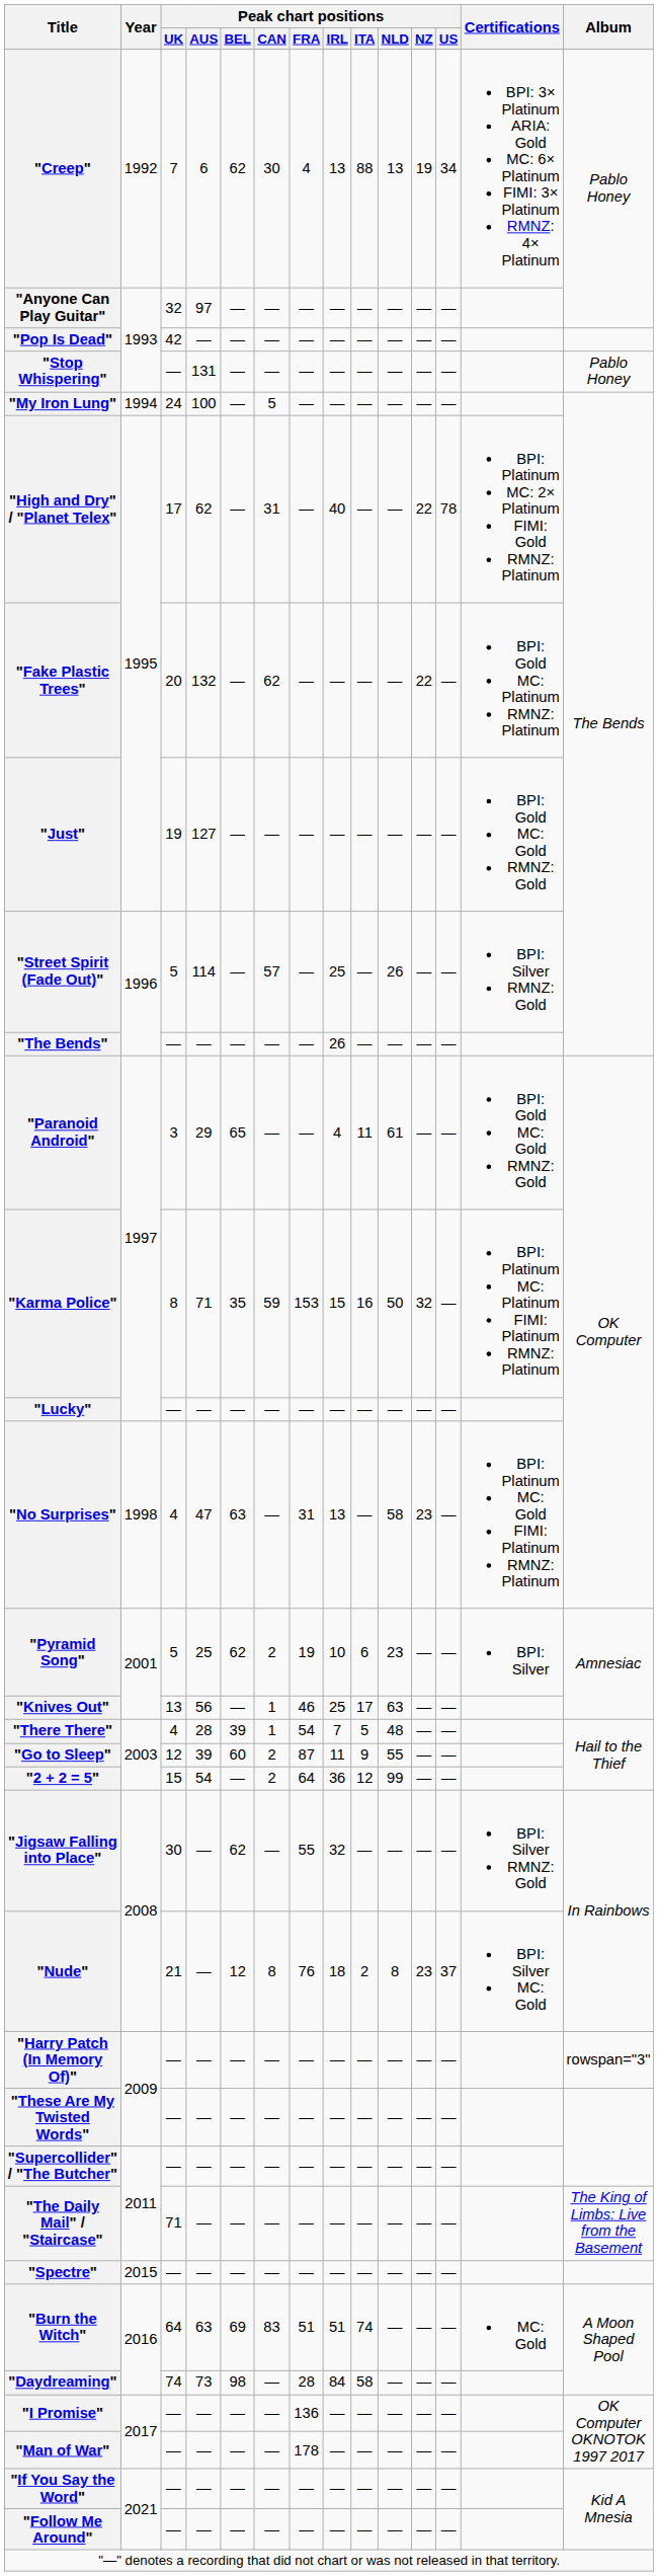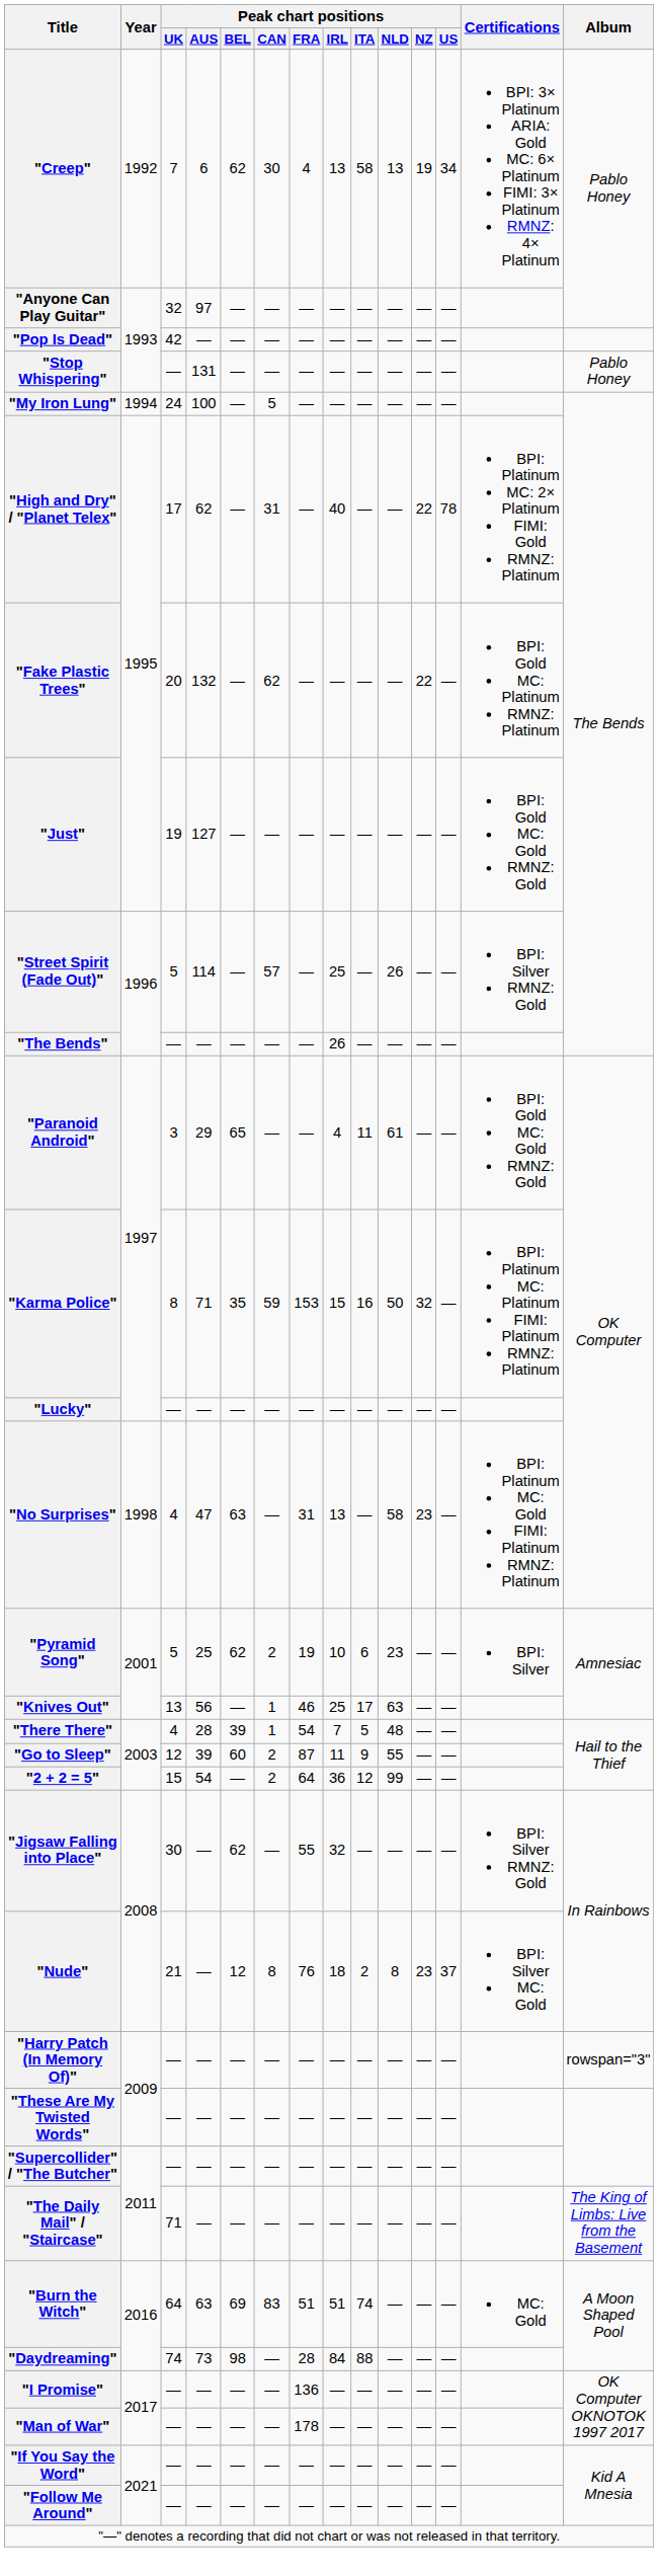"Creep" | Peak chart positions / ITA: 88 -> 58
- row: "Spectre" | 2015 | — | — | — | — | — | — | — | — | — | —
"Daydreaming" | Peak chart positions / ITA: 58 -> 88
